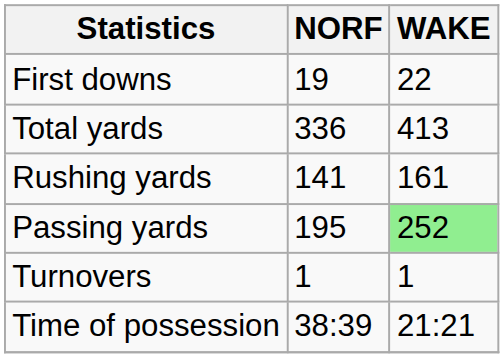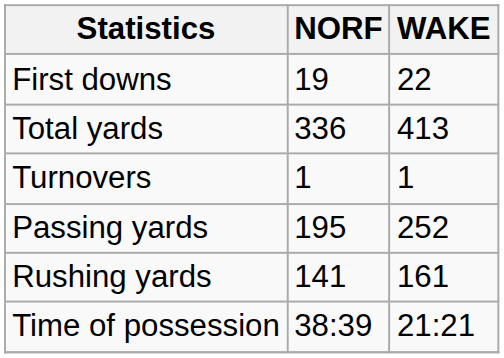rows swapped: Rushing yards <-> Turnovers
Passing yards | WAKE: lightgreen background -> no background
